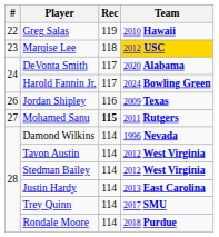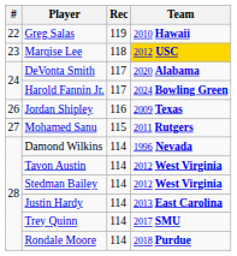Mohamed Sanu | Rec: bold -> normal
